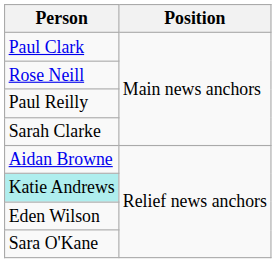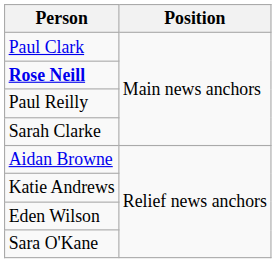Rose Neill | Person: normal -> bold
Katie Andrews | Person: paleturquoise background -> no background
